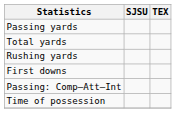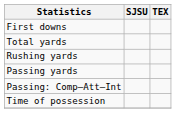rows swapped: First downs <-> Passing yards
